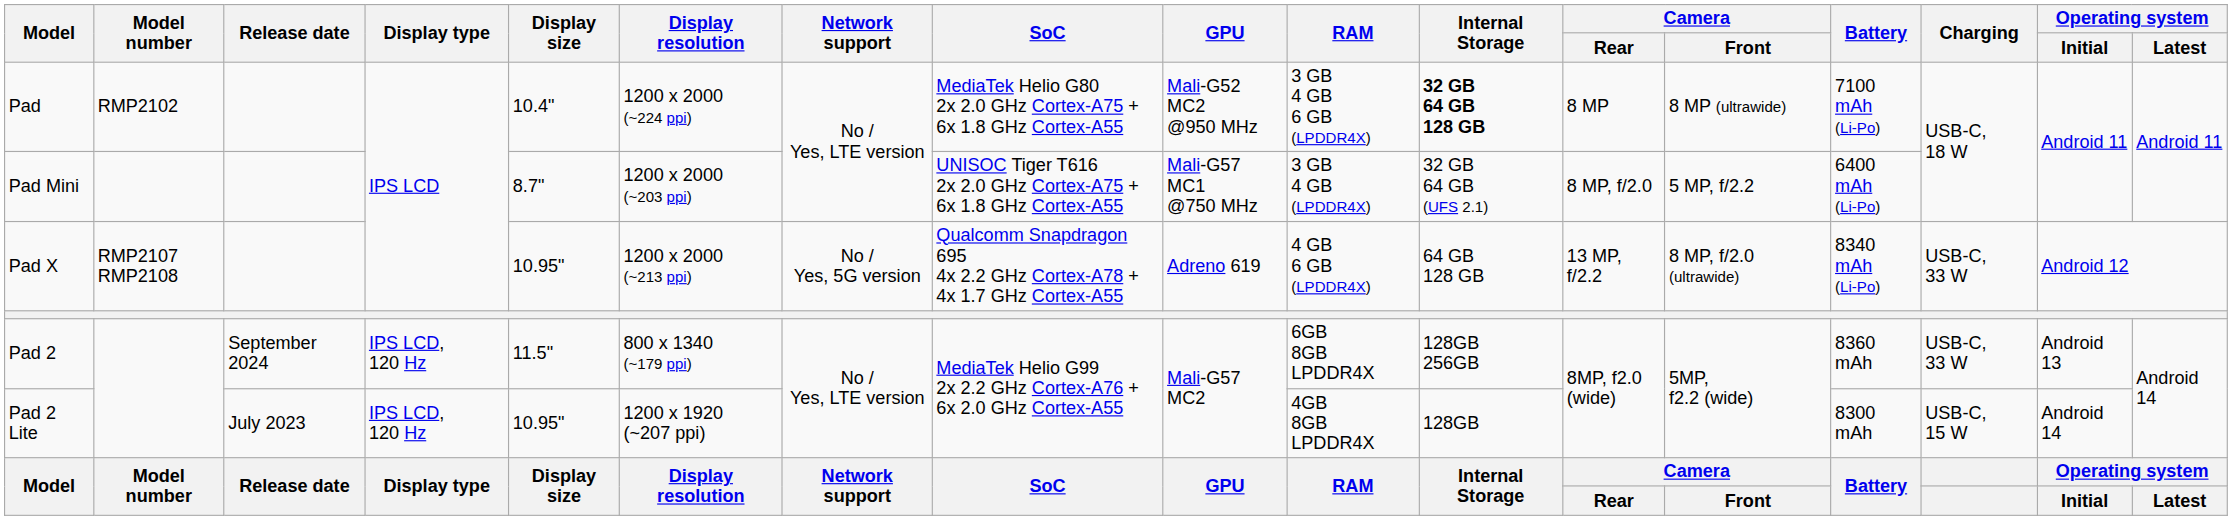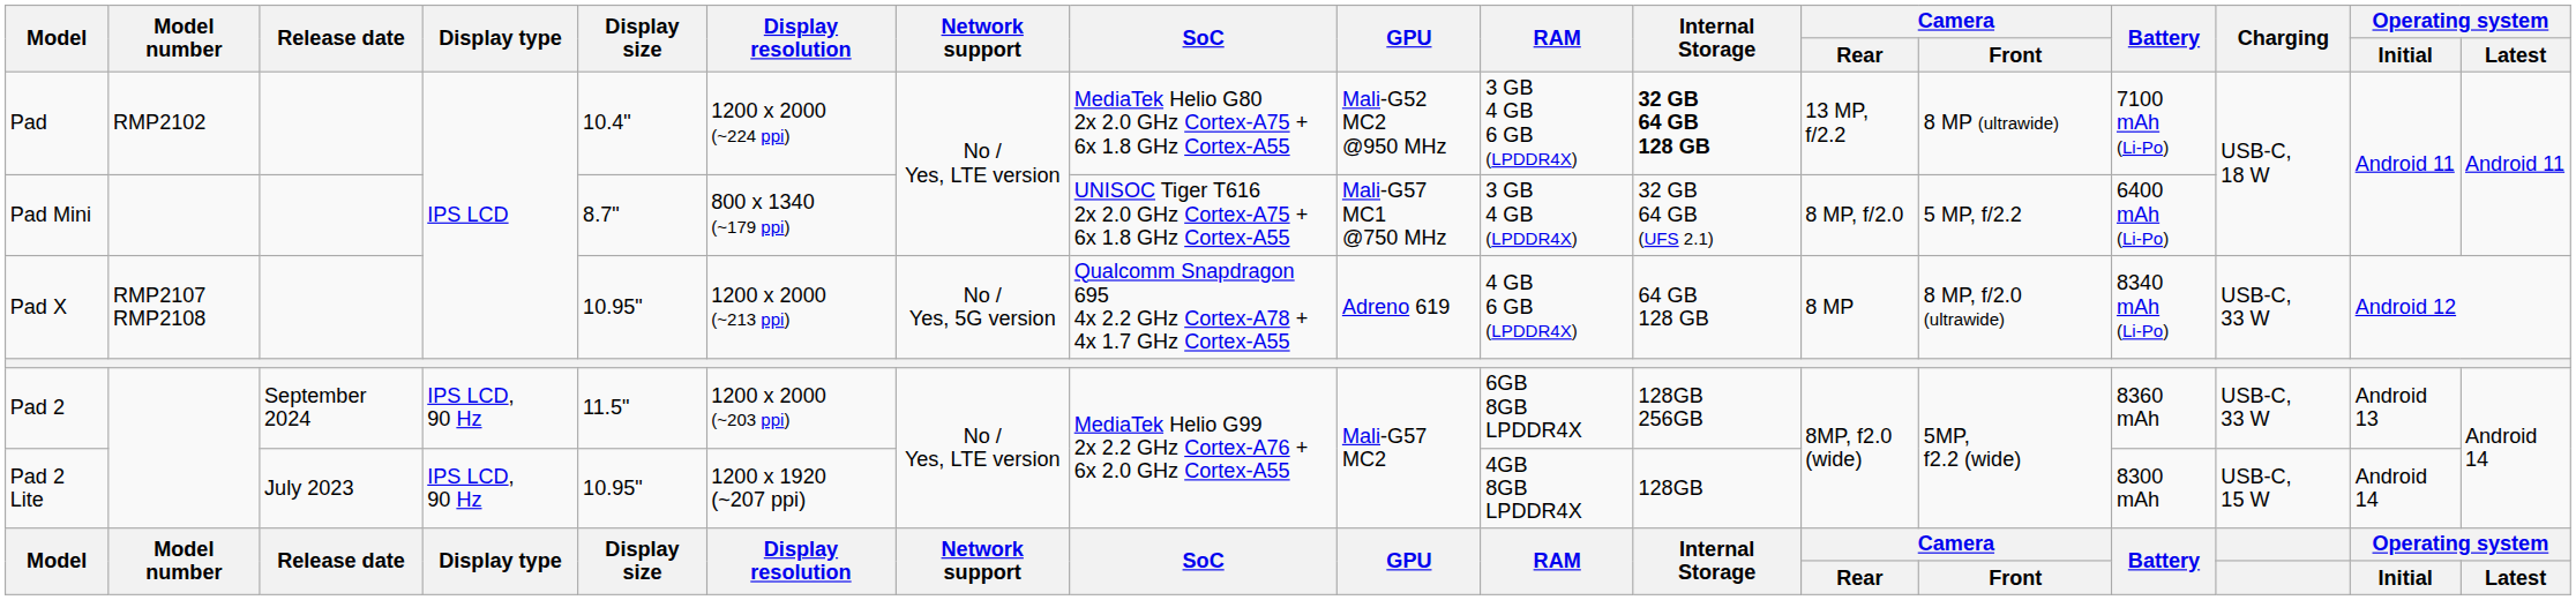Pad | Camera / Rear: 8 MP -> 13 MP, f/2.2
Pad Mini | Display resolution: 1200 x 2000 (~203 ppi) -> 800 x 1340 (~179 ppi)
Pad X | Camera / Rear: 13 MP, f/2.2 -> 8 MP
Pad 2 | Display type: IPS LCD, 120 Hz -> IPS LCD, 90 Hz
Pad 2 | Display resolution: 800 x 1340 (~179 ppi) -> 1200 x 2000 (~203 ppi)
Pad 2 Lite | Display type: IPS LCD, 120 Hz -> IPS LCD, 90 Hz
